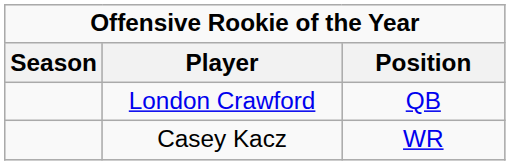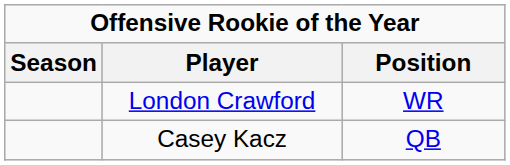London Crawford | Position: QB -> WR
Casey Kacz | Position: WR -> QB
